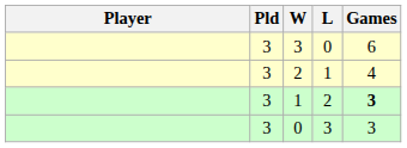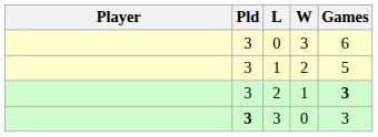columns swapped: W <-> L
row 3 | Games: 4 -> 5
row 5 | Pld: normal -> bold
